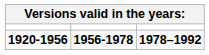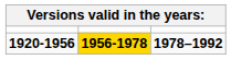1920-1956 | column 2: no background -> gold background
